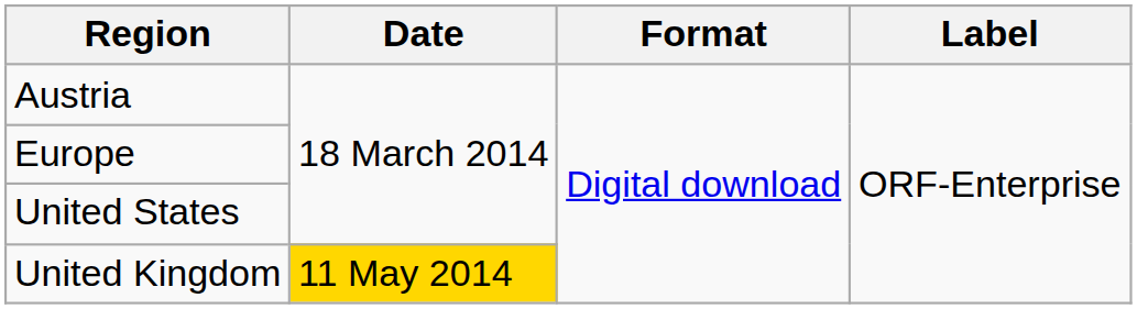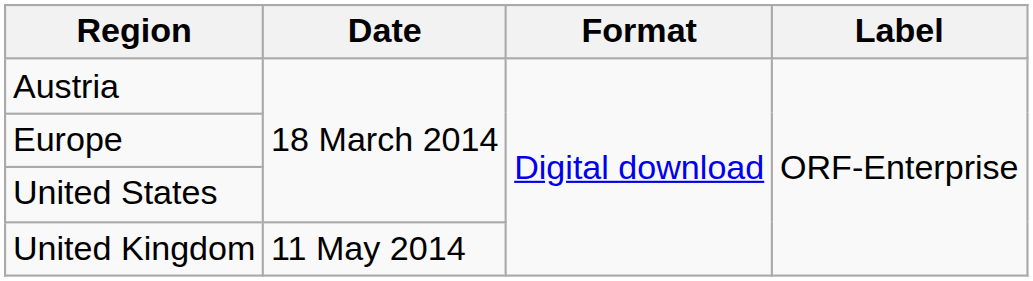United Kingdom | Date: gold background -> no background
